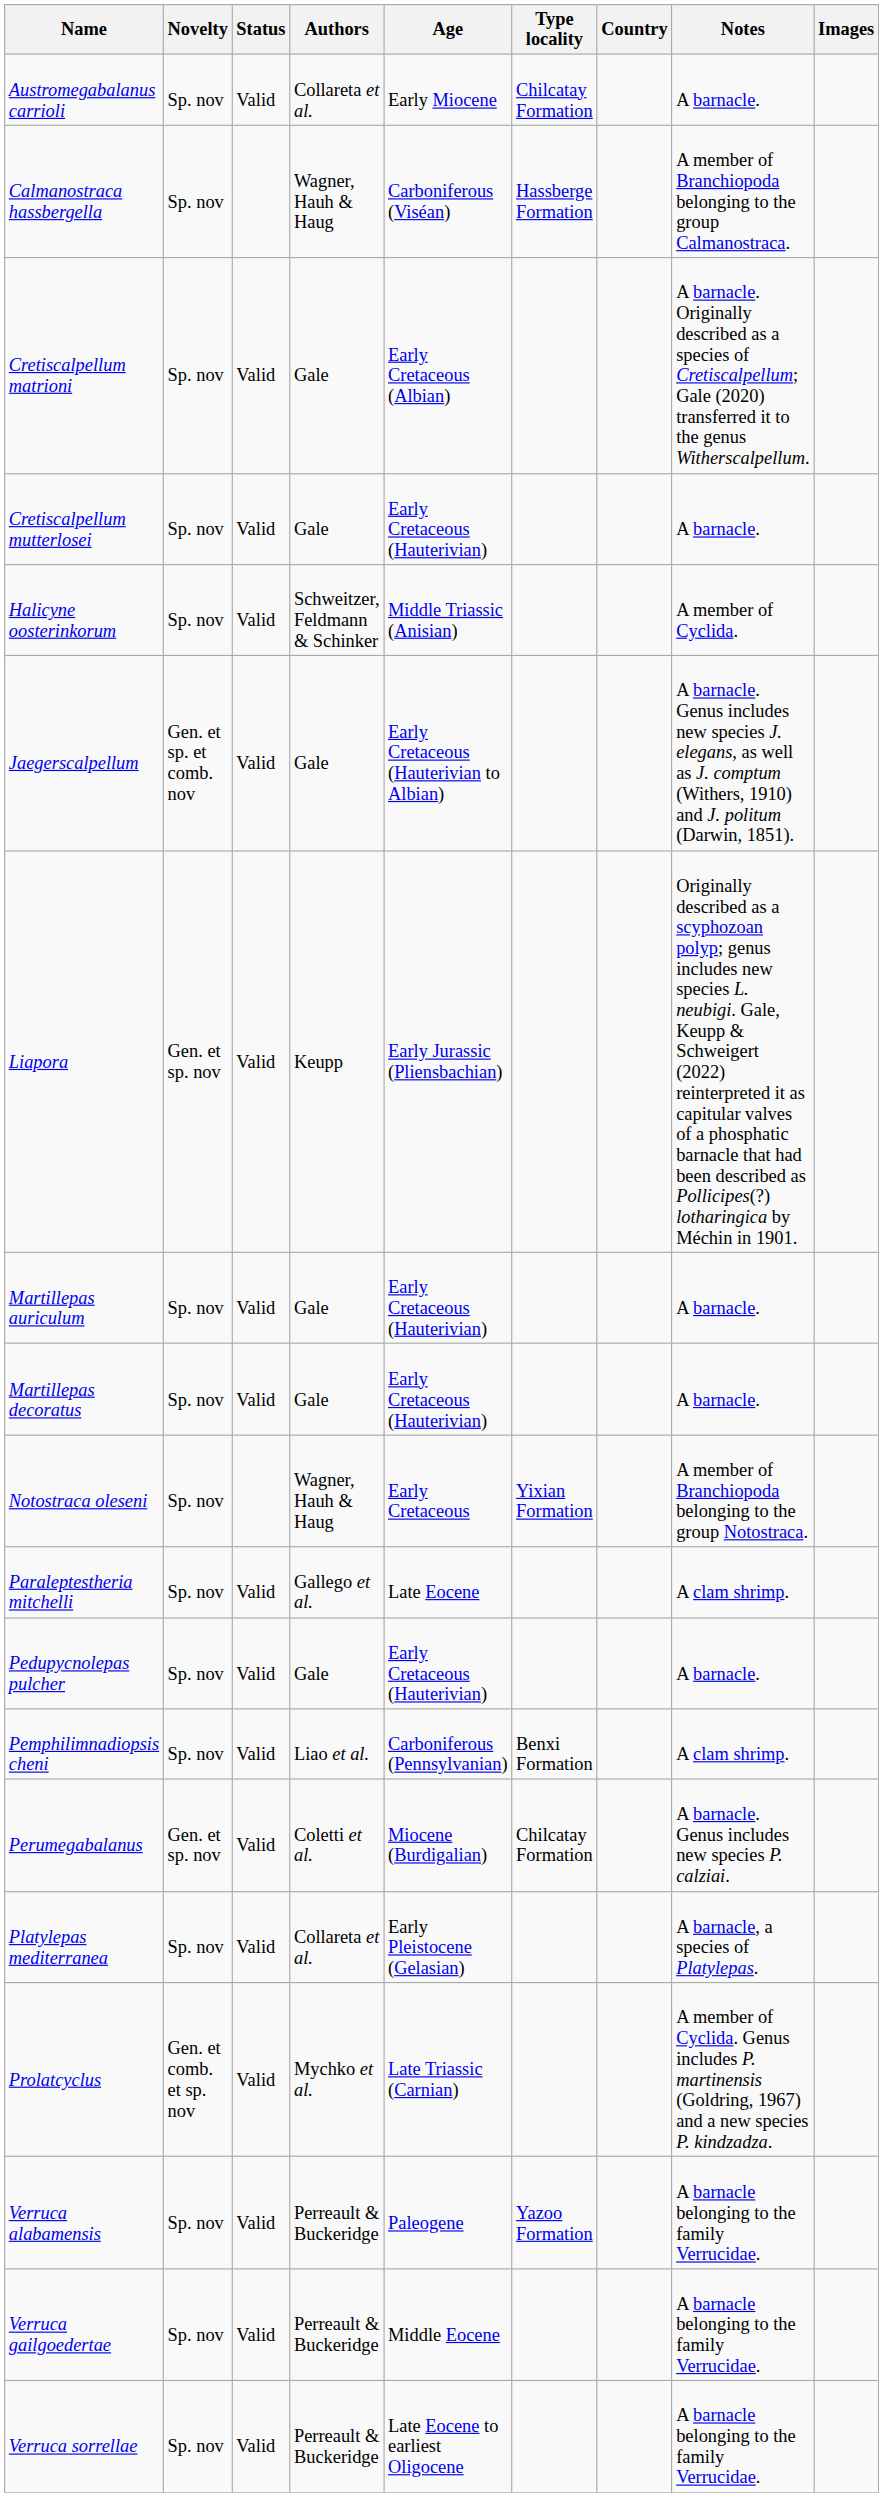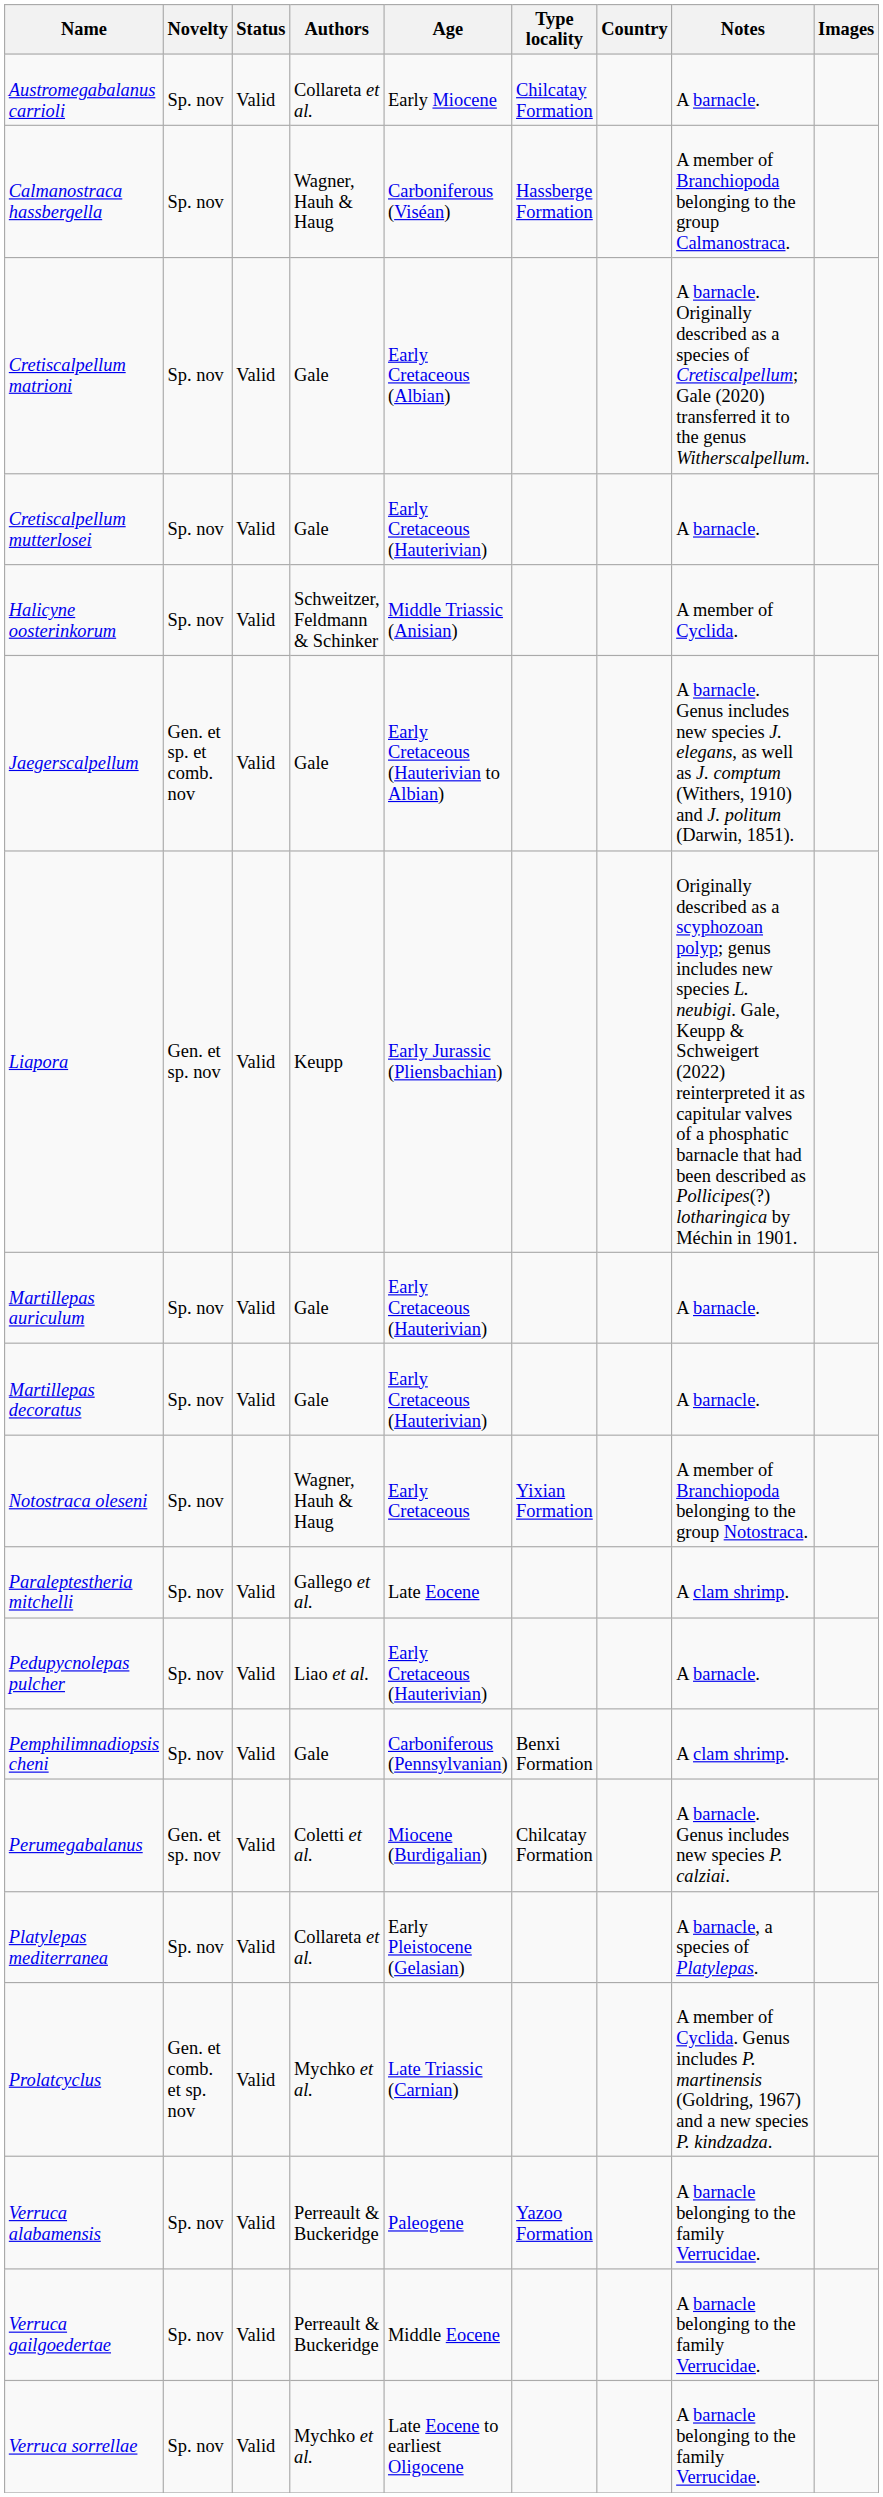Pedupycnolepas pulcher | Authors: Gale -> Liao et al.
Pemphilimnadiopsis cheni | Authors: Liao et al. -> Gale
Verruca sorrellae | Authors: Perreault & Buckeridge -> Mychko et al.
